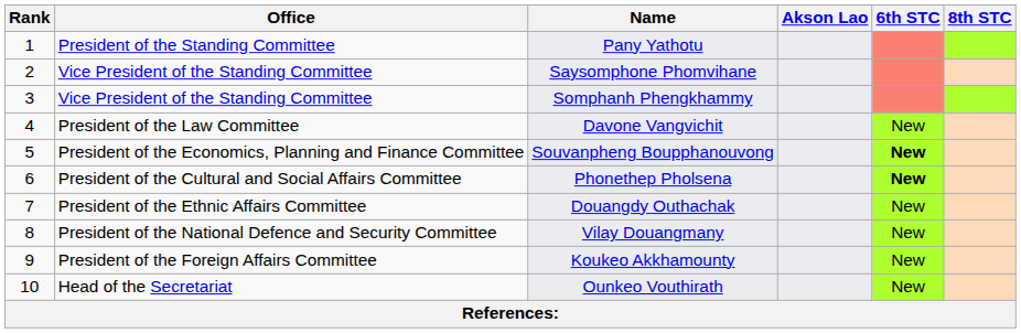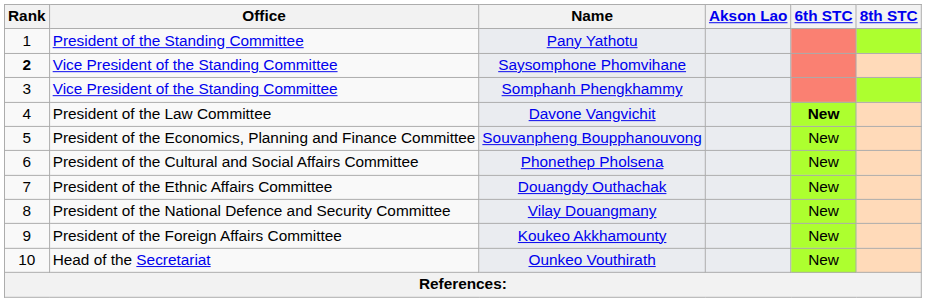Saysomphone Phomvihane | Rank: normal -> bold
Davone Vangvichit | 6th STC: normal -> bold
Souvanpheng Boupphanouvong | 6th STC: bold -> normal
Phonethep Pholsena | 6th STC: bold -> normal
